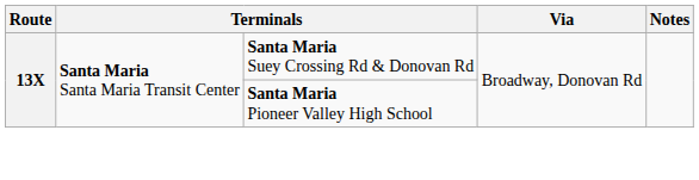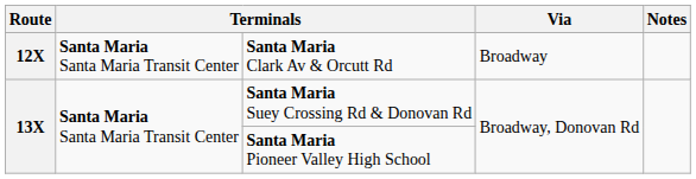+ row: 12X | Santa Maria Santa Maria Transit Center | Santa Maria Clark Av & Orcutt Rd | Broadway
